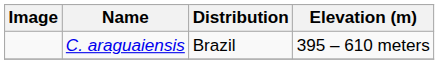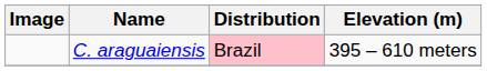C. araguaiensis | Distribution: no background -> pink background
